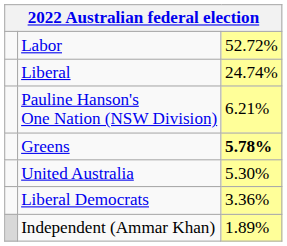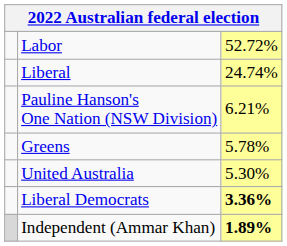Greens | column 3: bold -> normal
Liberal Democrats | column 3: normal -> bold
Independent (Ammar Khan) | column 3: normal -> bold
